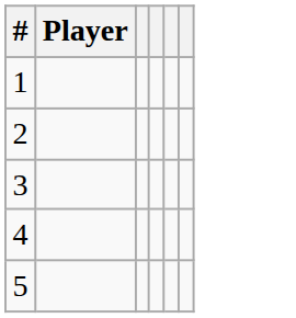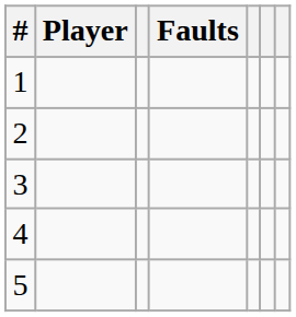+ column: Faults
